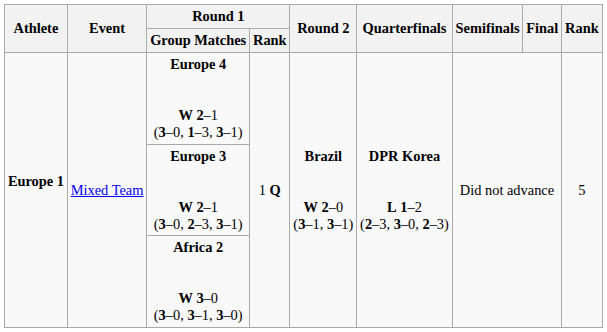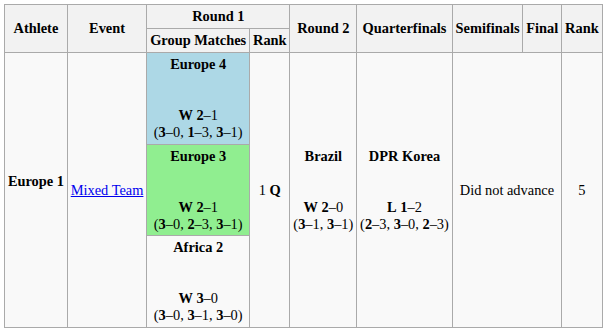Europe 4 W 2–1 (3–0, 1–3, 3–1) | Round 1 / Group Matches: no background -> lightblue background
Europe 3 W 2–1 (3–0, 2–3, 3–1) | Round 1 / Group Matches: no background -> lightgreen background
